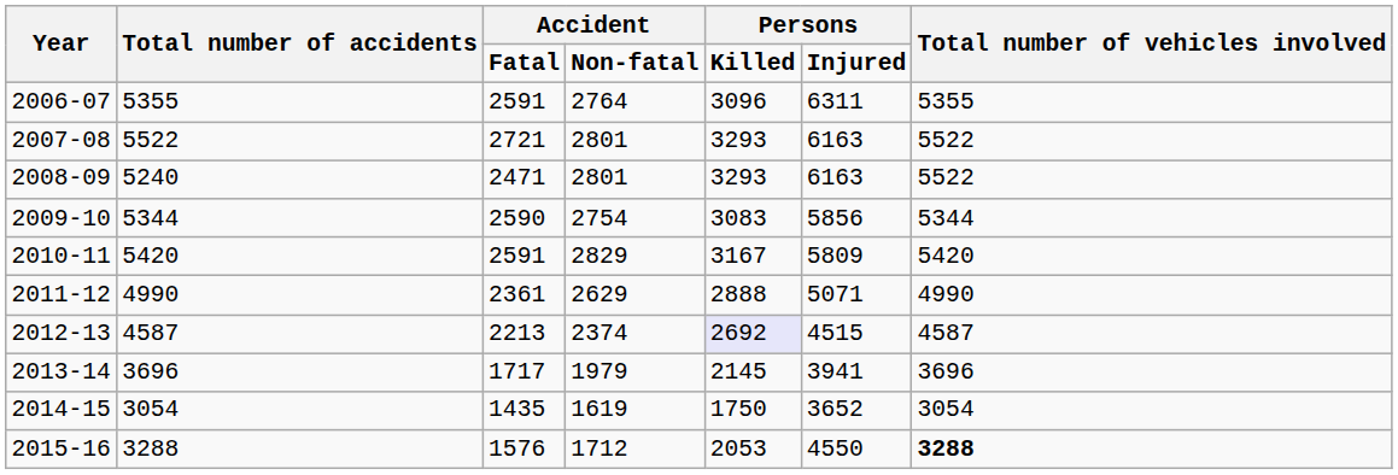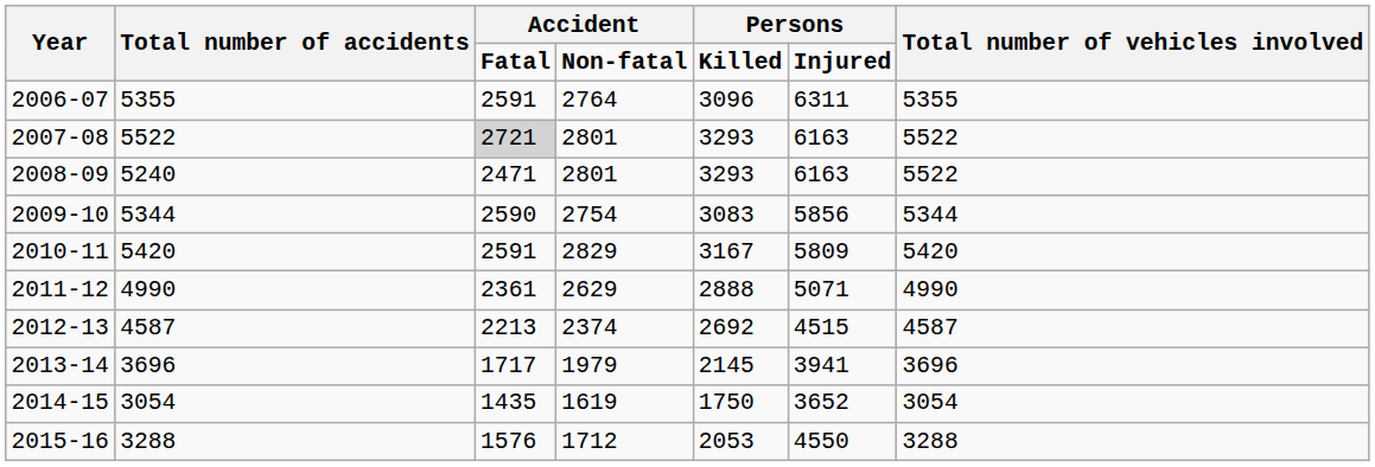2007-08 | column 3: no background -> lightgrey background
2012-13 | column 5: lavender background -> no background
2015-16 | Total number of vehicles involved: bold -> normal
